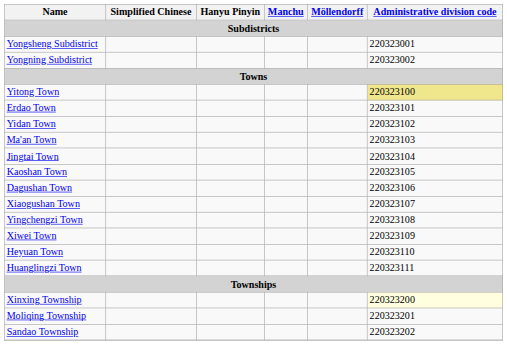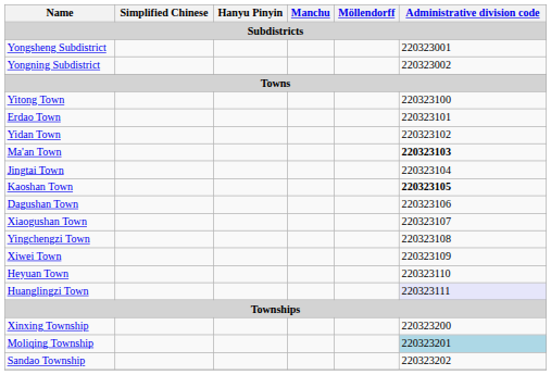Yitong Town | Administrative division code: khaki background -> no background
Ma'an Town | Administrative division code: normal -> bold
Kaoshan Town | Administrative division code: normal -> bold
Huanglingzi Town | Administrative division code: no background -> lavender background
Xinxing Township | Administrative division code: lightyellow background -> no background
Moliqing Township | Administrative division code: no background -> lightblue background
